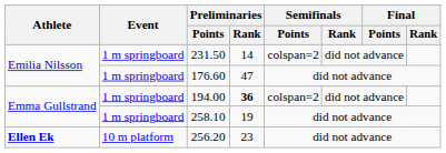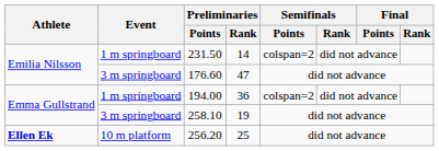176.60 | Event: 1 m springboard -> 3 m springboard
194.00 | Preliminaries / Rank: bold -> normal
258.10 | Event: 1 m springboard -> 3 m springboard
256.20 | Preliminaries / Rank: 23 -> 25
